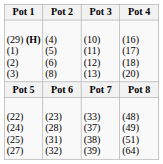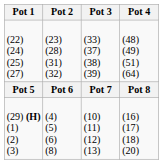rows swapped: (29) (H) (1) (2) (3) <-> (22) (24) (25) (27)
